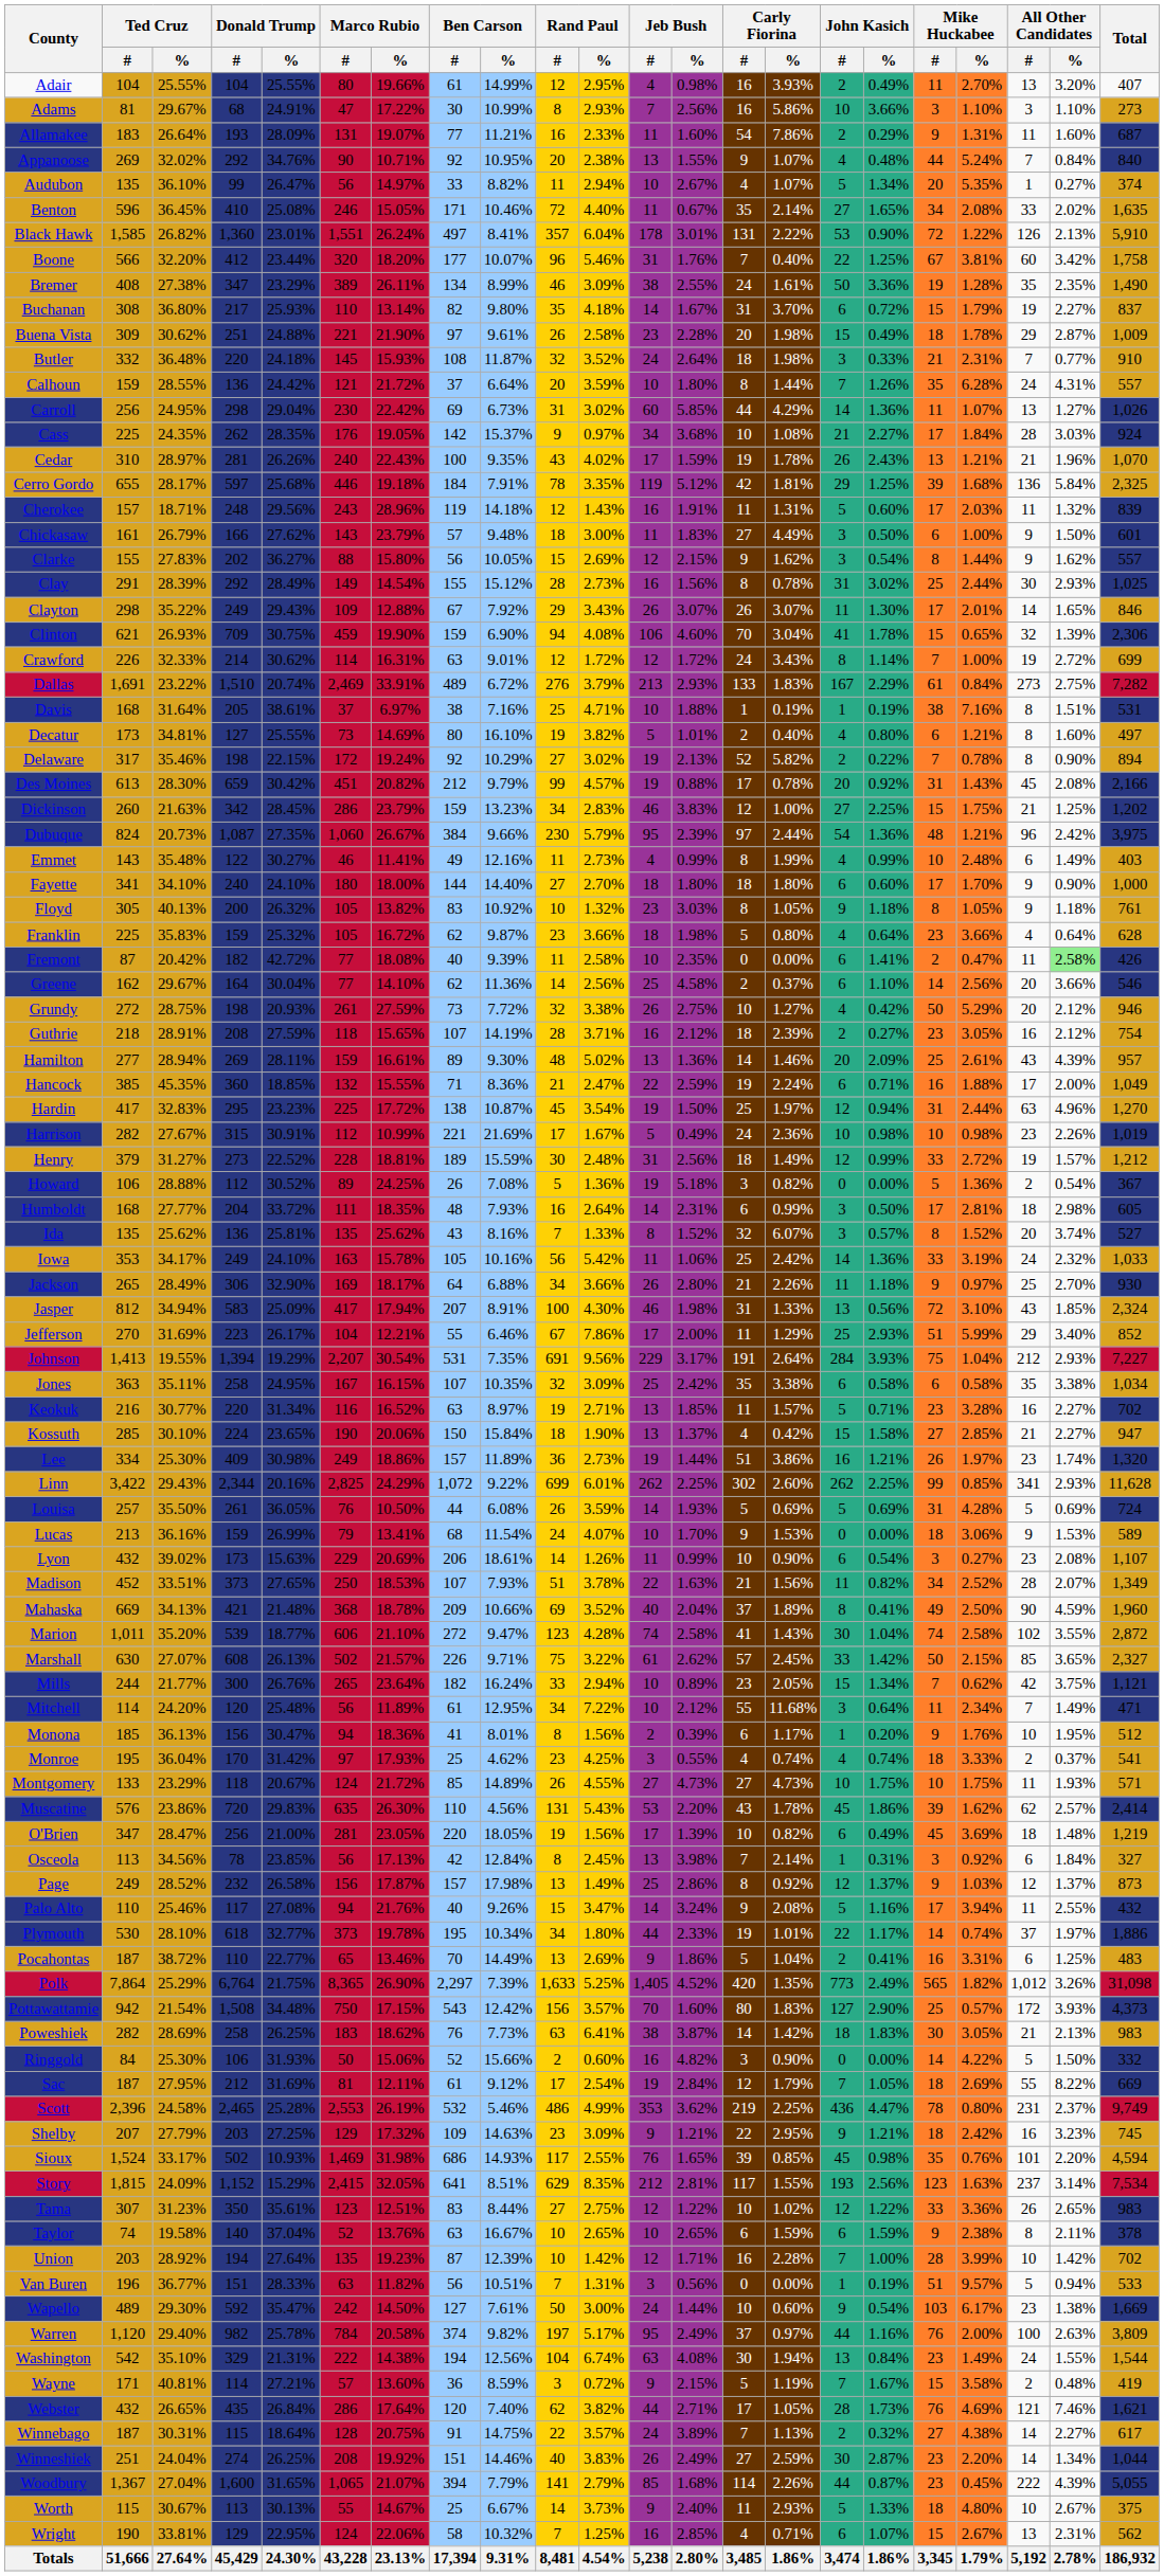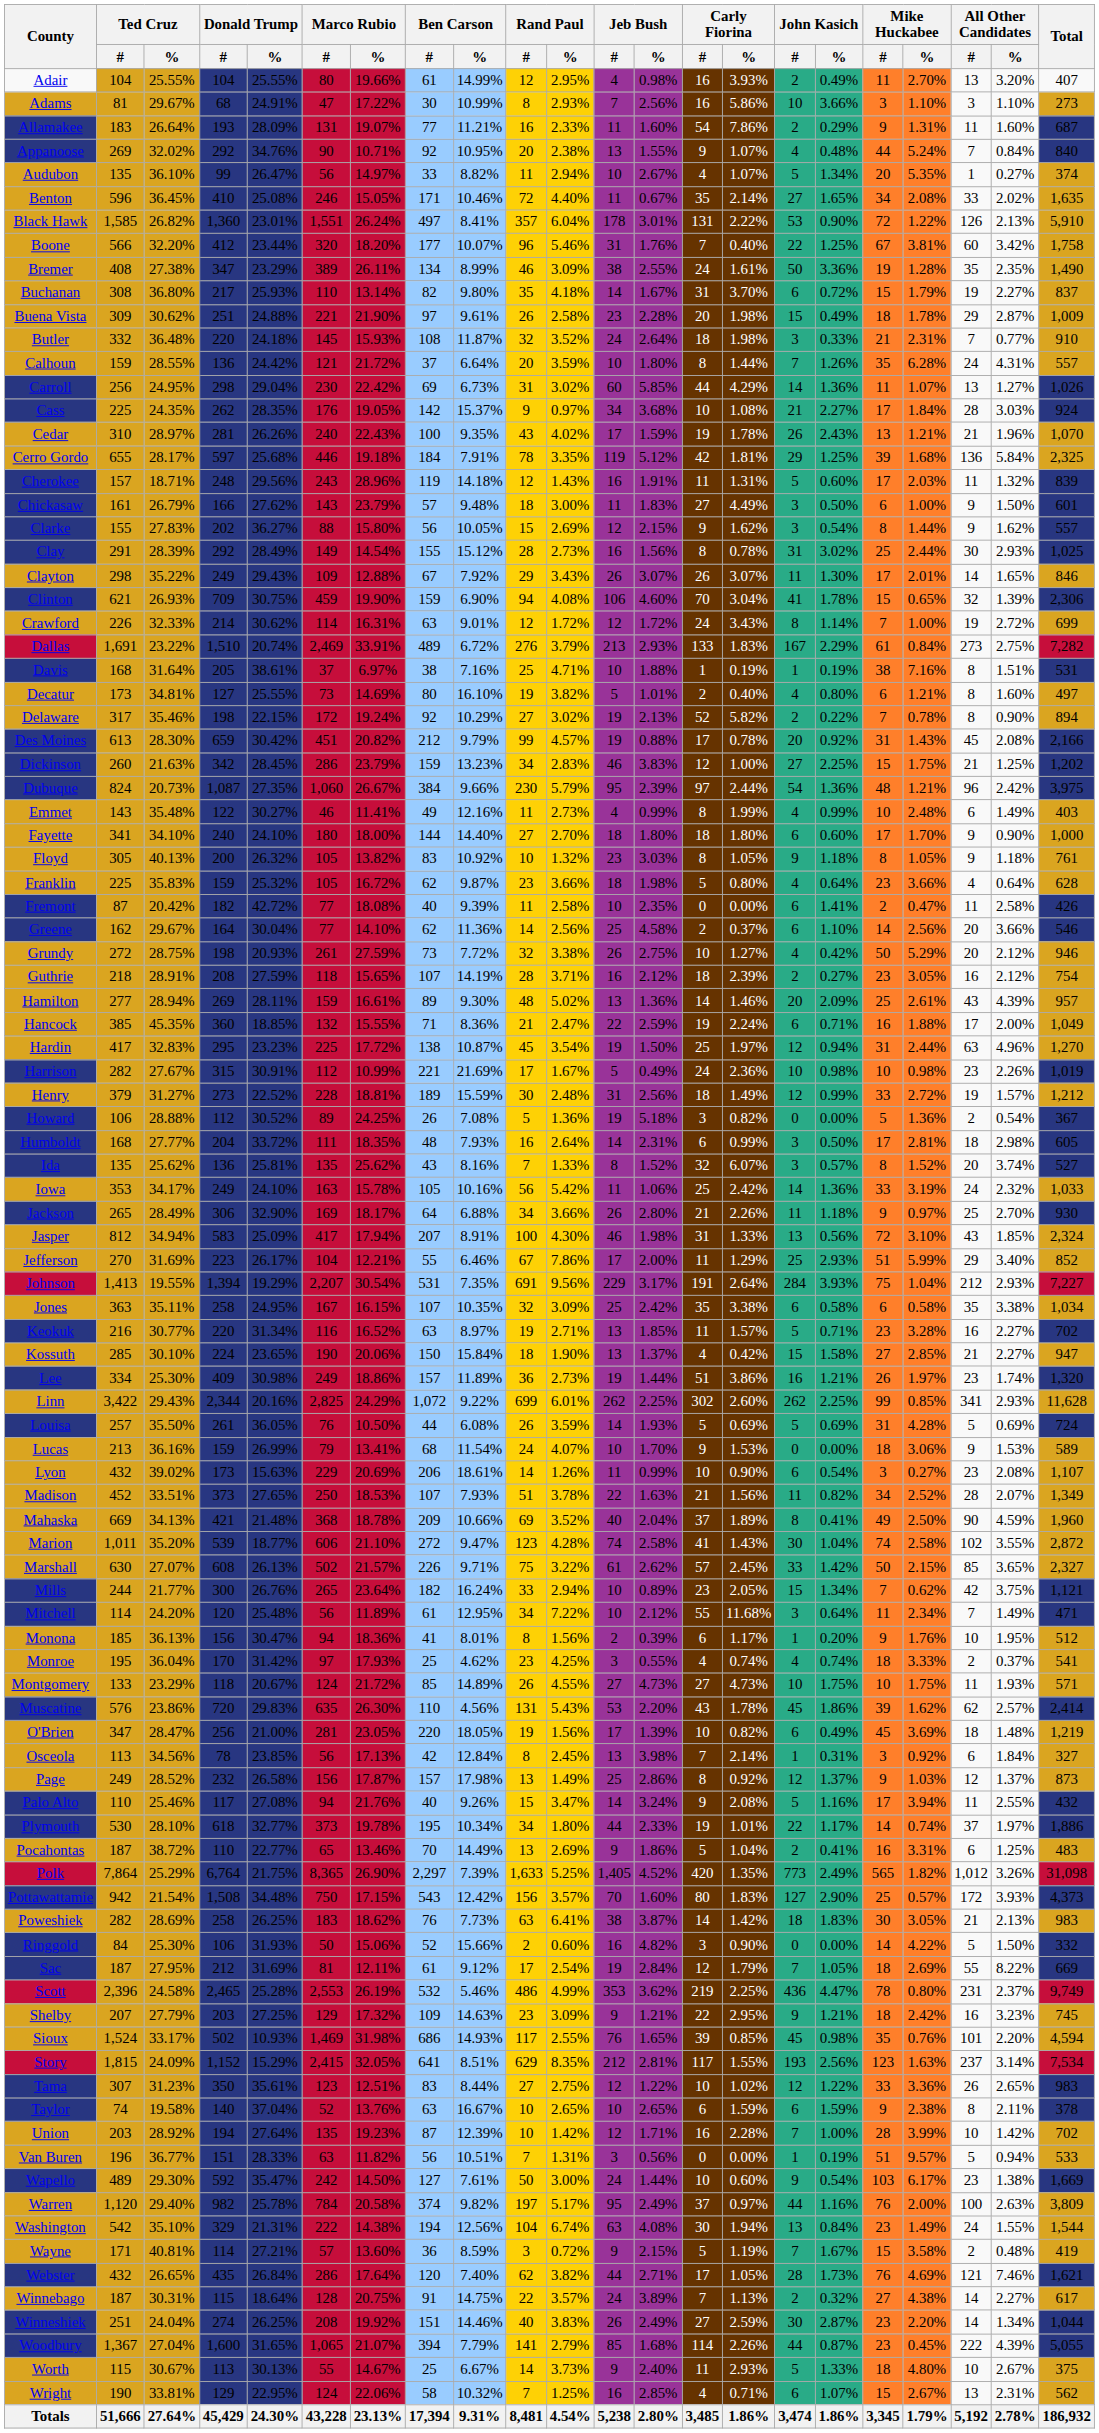Fremont | All Other Candidates / %: lightgreen background -> no background
